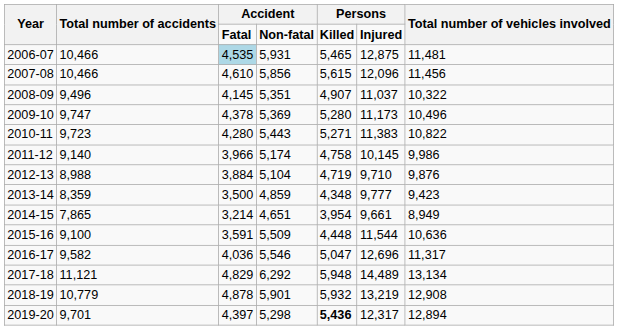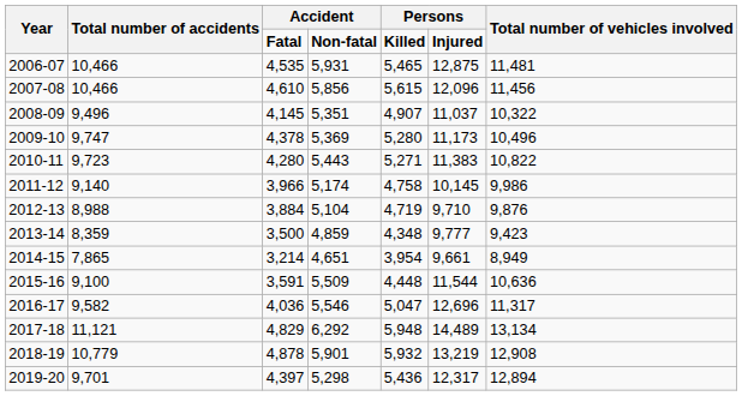2006-07 | column 3: lightblue background -> no background
2019-20 | column 5: bold -> normal
